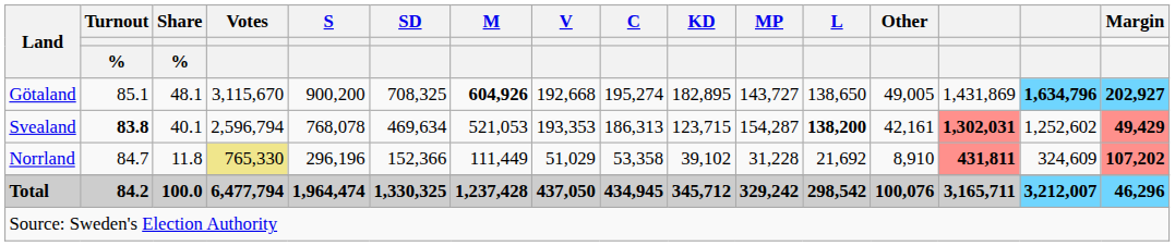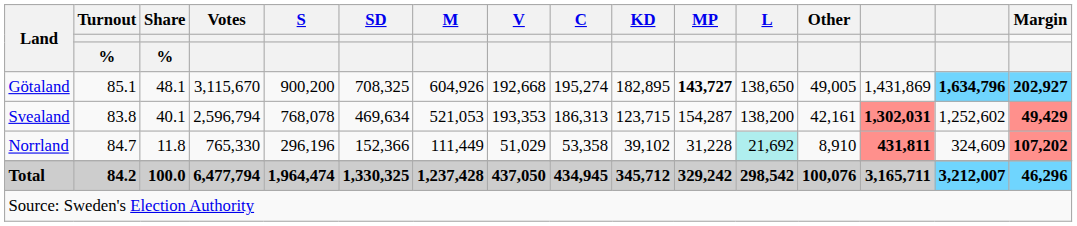Götaland | M: bold -> normal
Götaland | MP: normal -> bold
Svealand | Turnout / %: bold -> normal
Svealand | L: bold -> normal
Norrland | Votes: khaki background -> no background
Norrland | L: no background -> paleturquoise background
